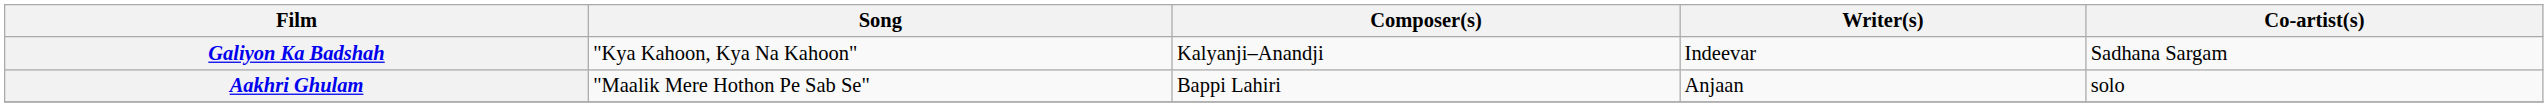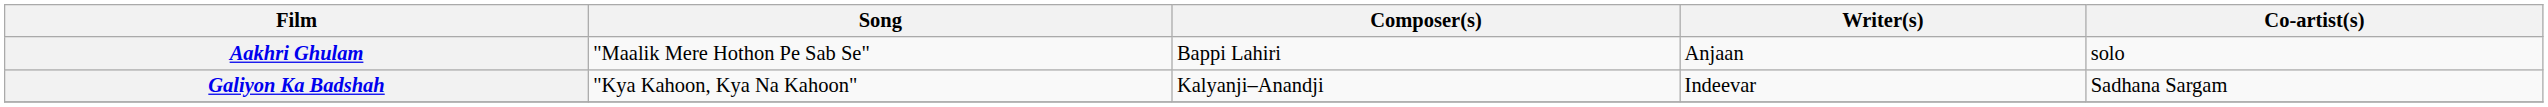rows swapped: Aakhri Ghulam <-> Galiyon Ka Badshah
